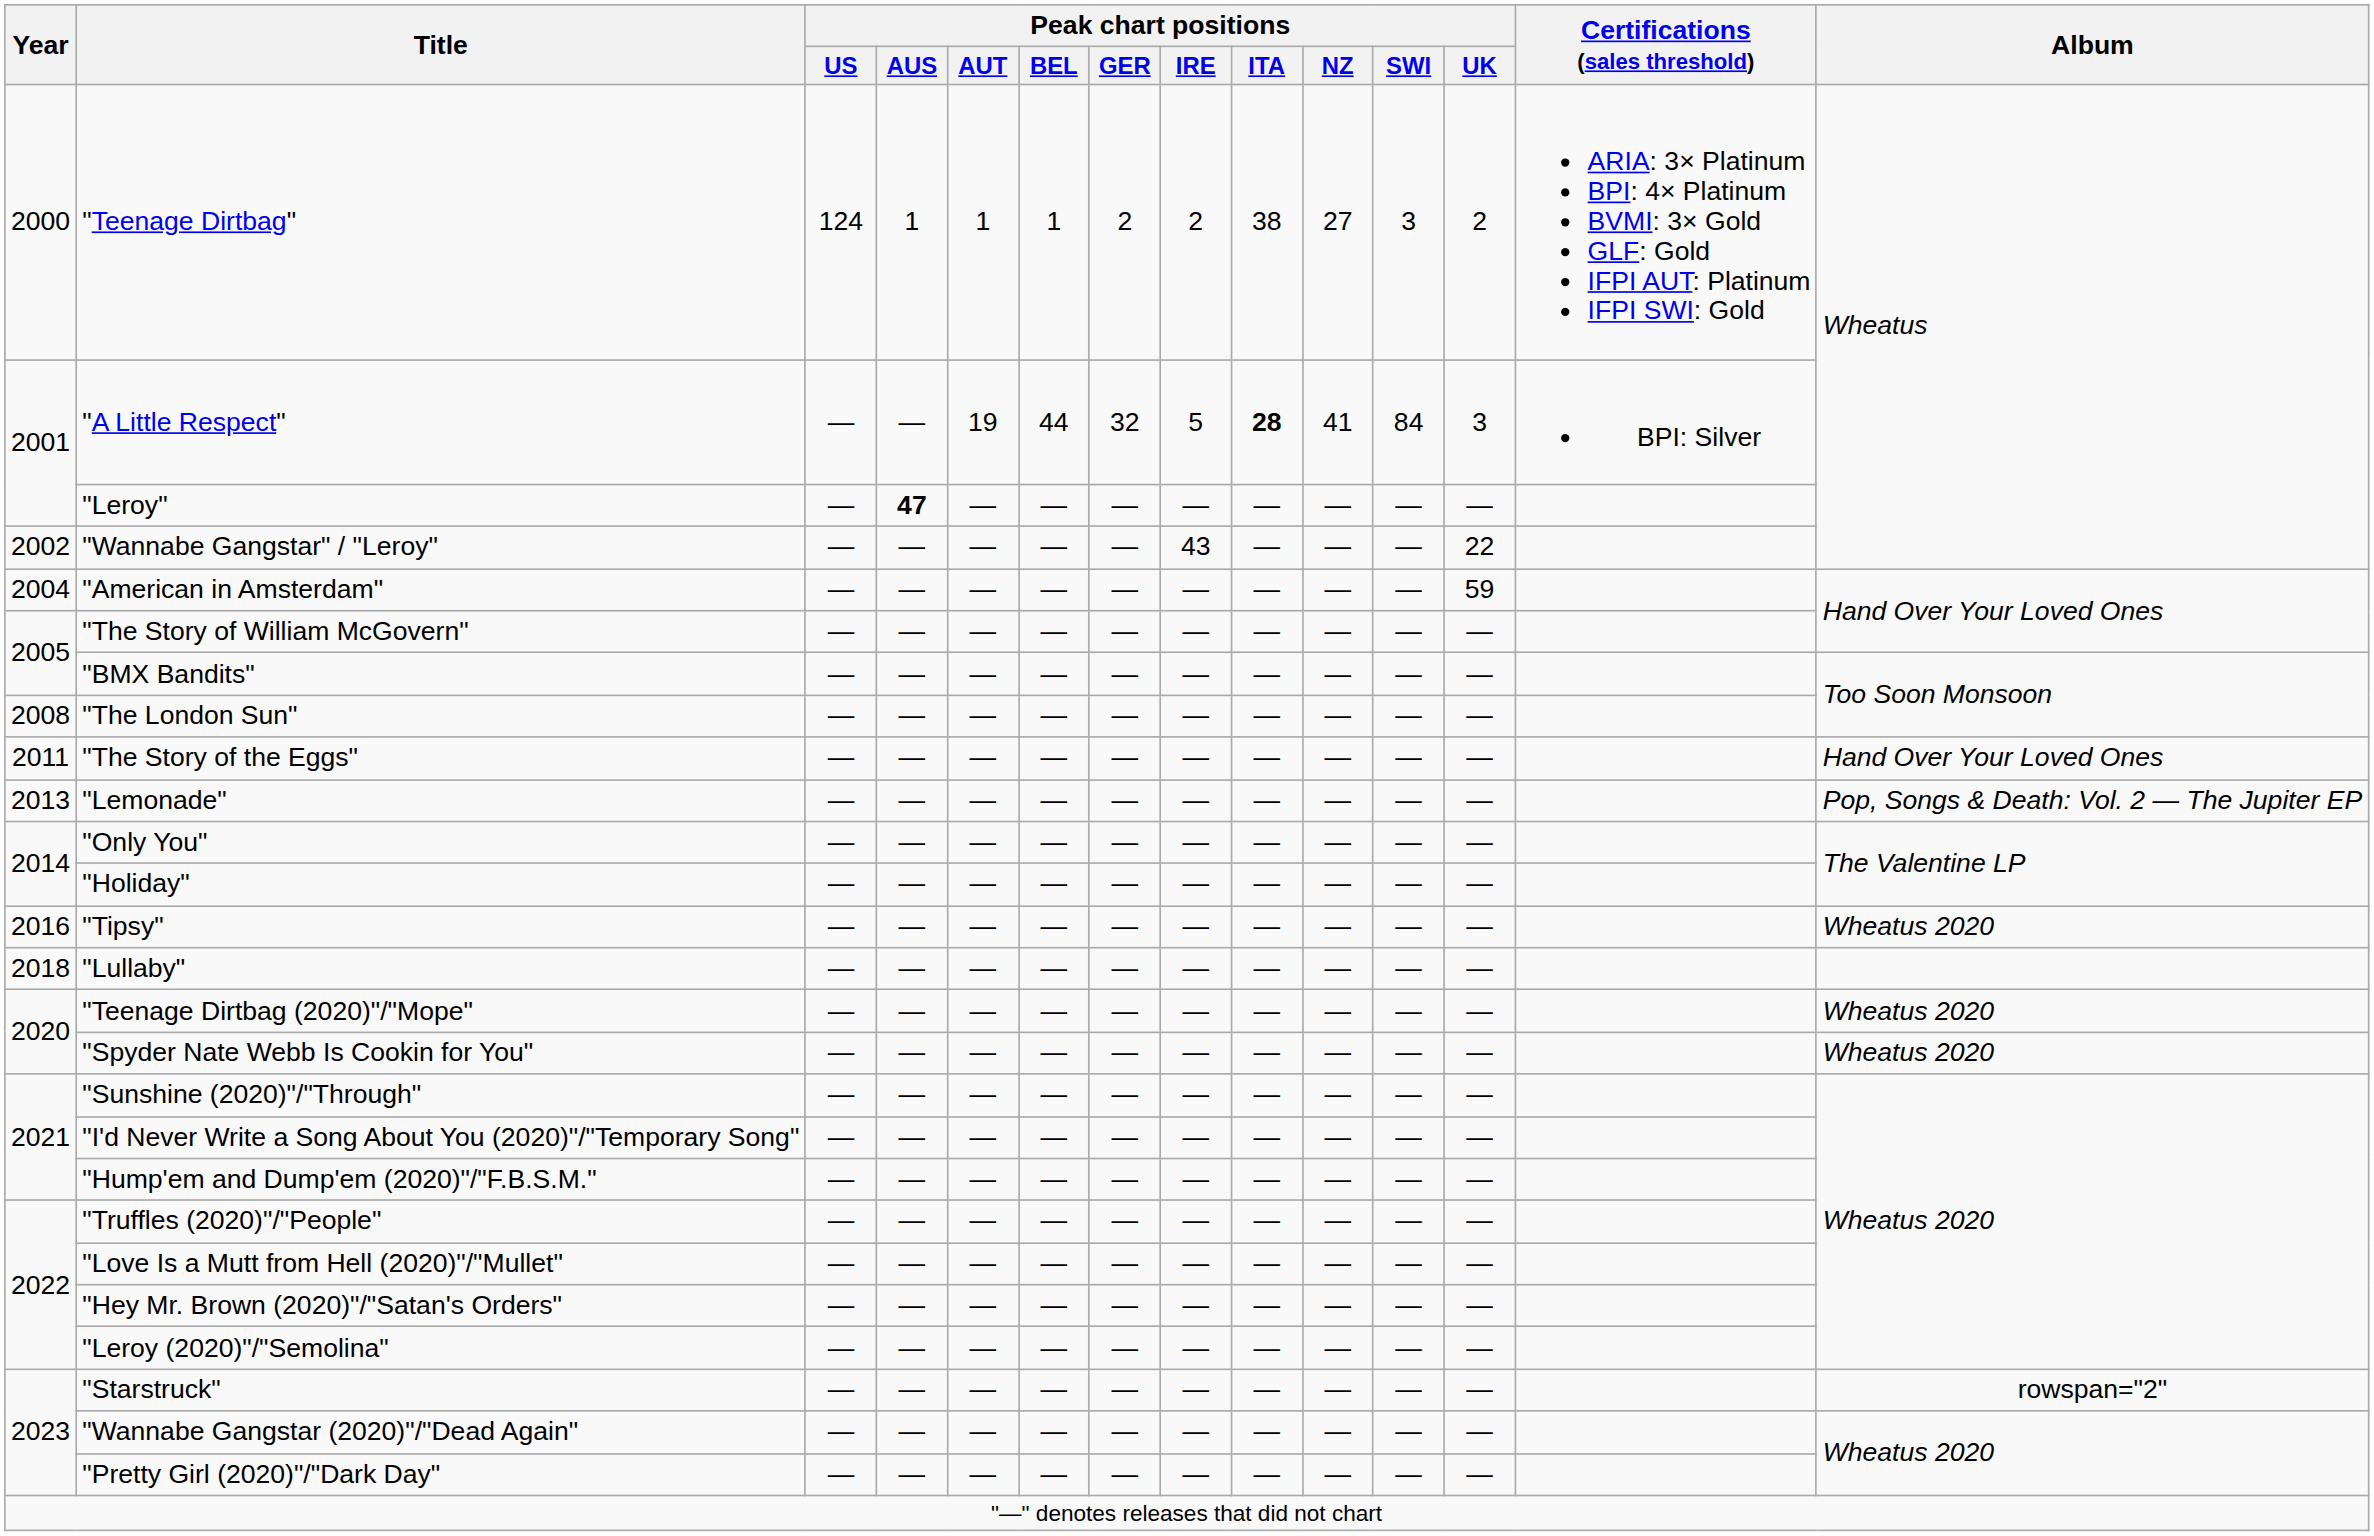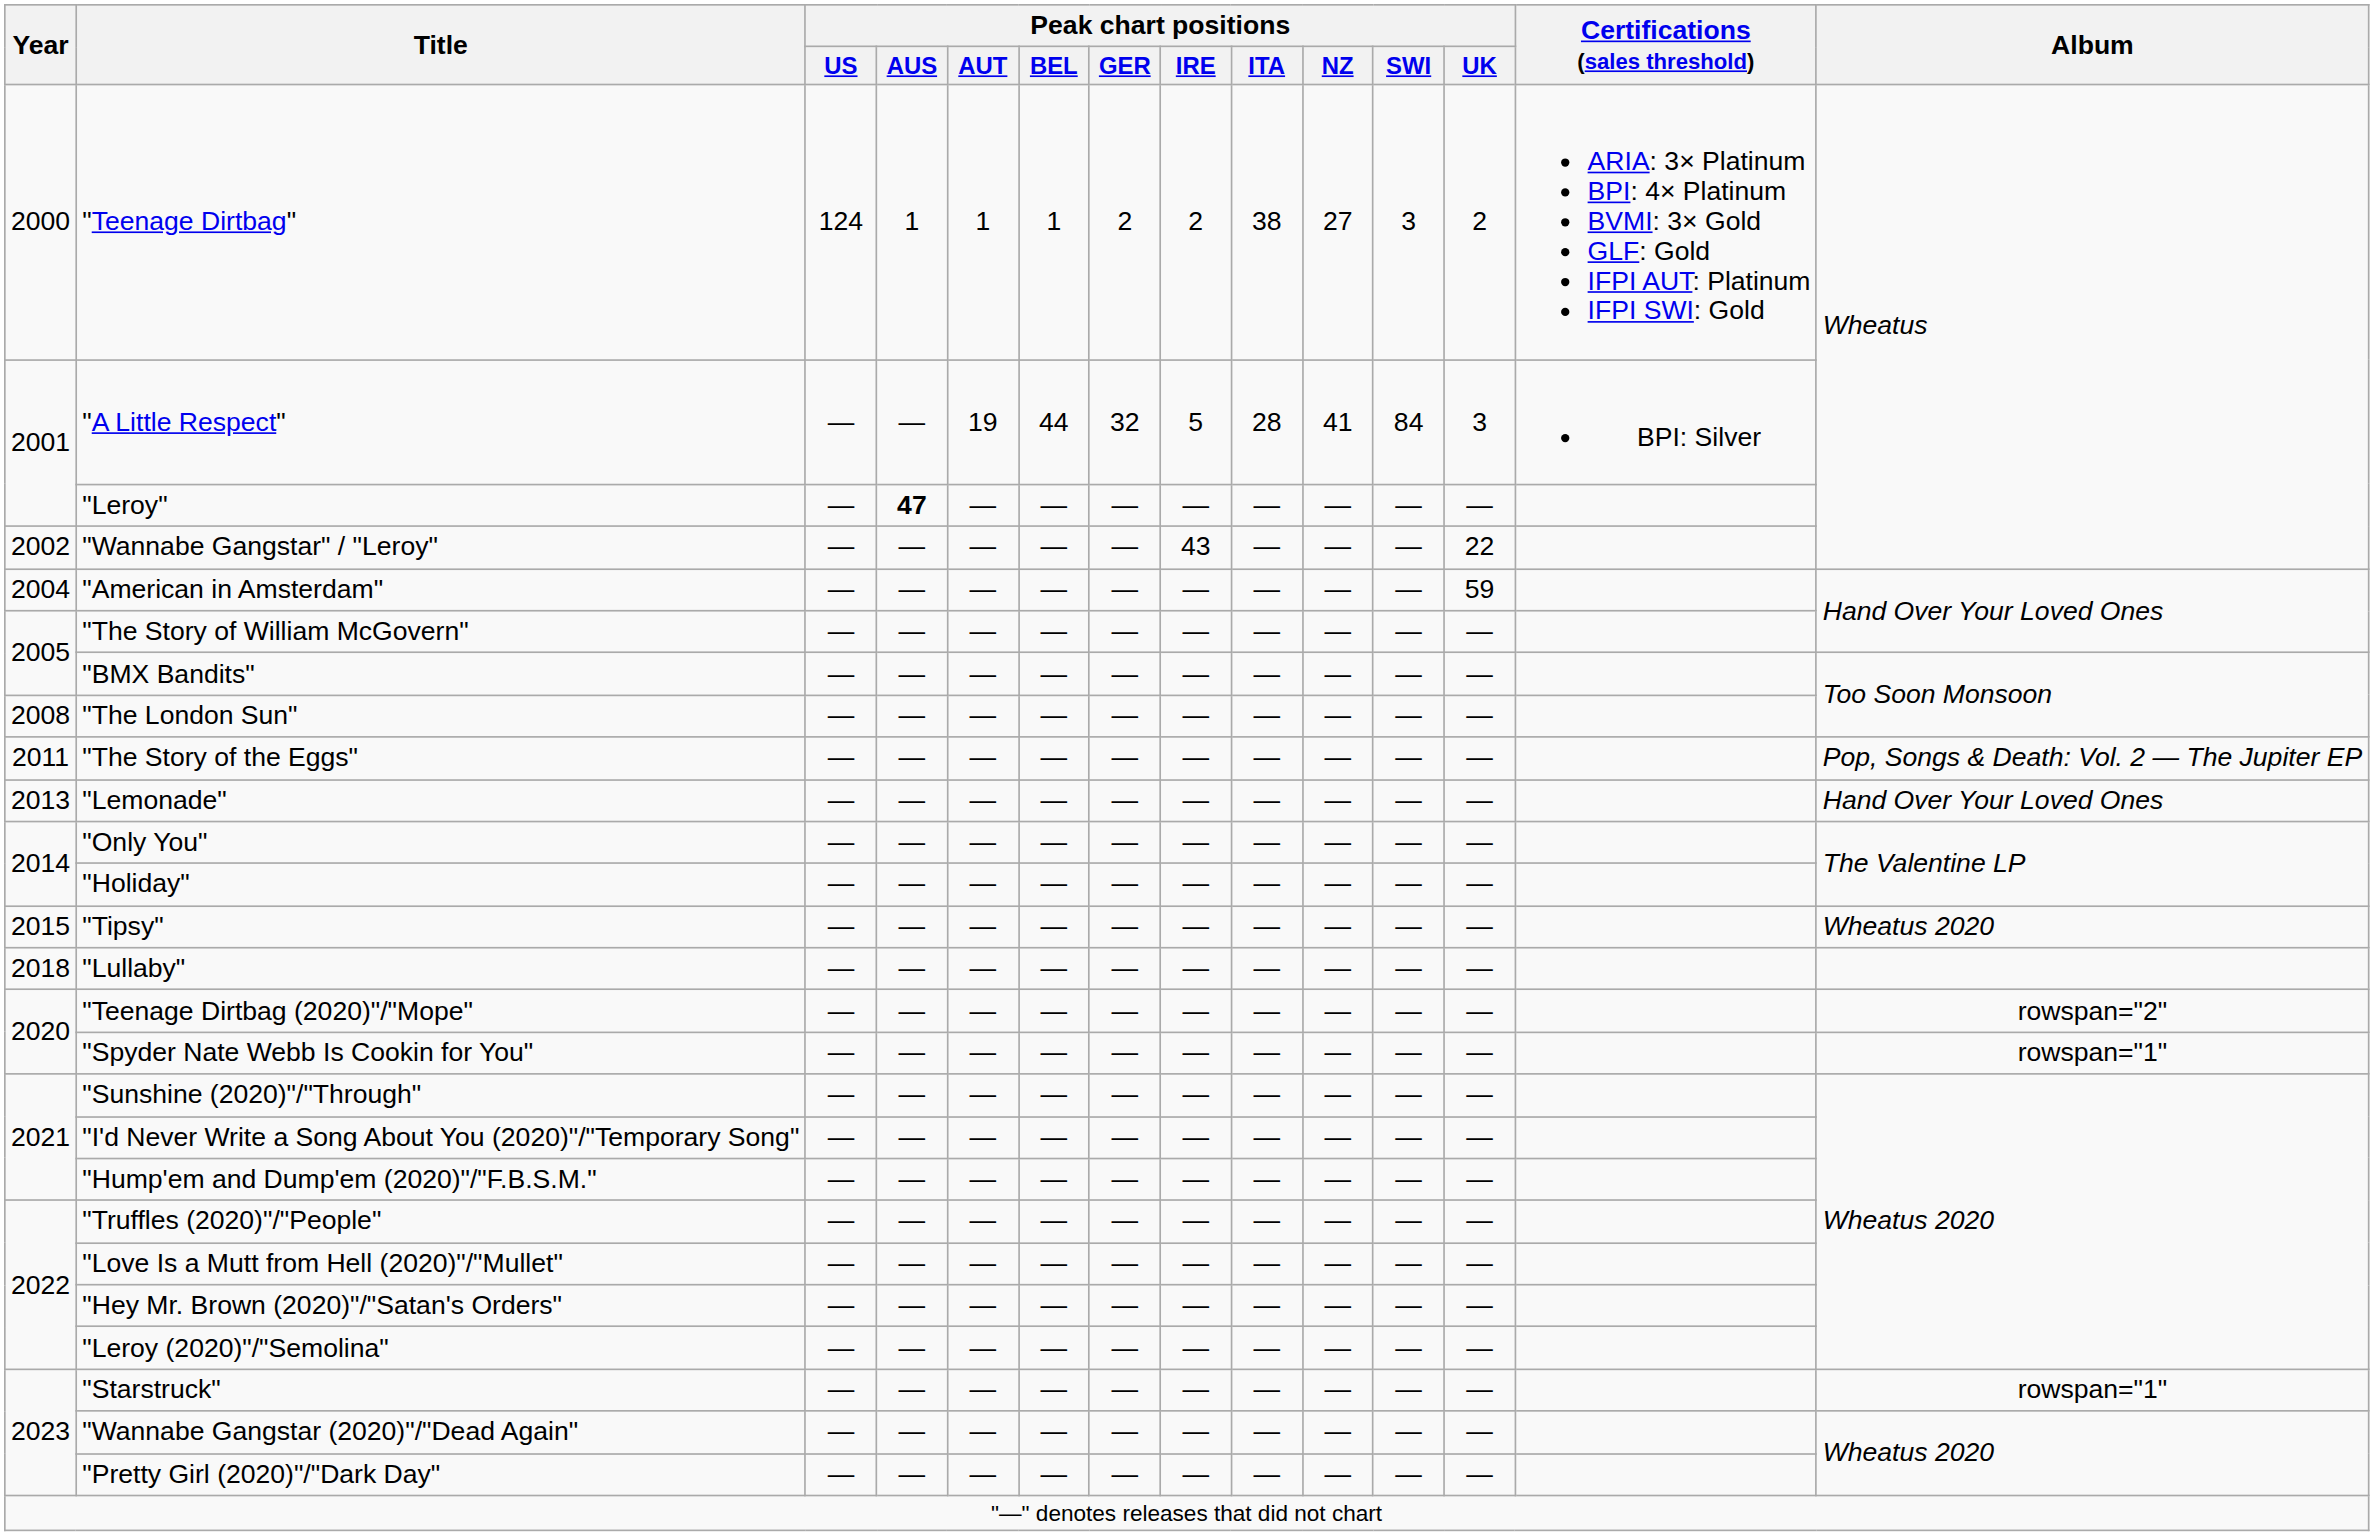"A Little Respect" | Peak chart positions / ITA: bold -> normal
"The Story of the Eggs" | Album: Hand Over Your Loved Ones -> Pop, Songs & Death: Vol. 2 — The Jupiter EP
"Lemonade" | Album: Pop, Songs & Death: Vol. 2 — The Jupiter EP -> Hand Over Your Loved Ones
"Tipsy" | Year: 2016 -> 2015
"Teenage Dirtbag (2020)"/"Mope" | Album: Wheatus 2020 -> rowspan="2"
"Spyder Nate Webb Is Cookin for You" | Album: Wheatus 2020 -> rowspan="1"
"Starstruck" | Album: rowspan="2" -> rowspan="1"
